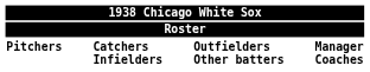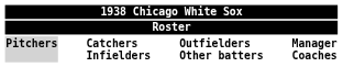Pitchers | column 1: no background -> lightgrey background
